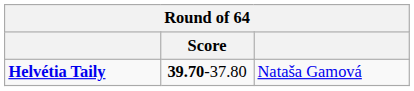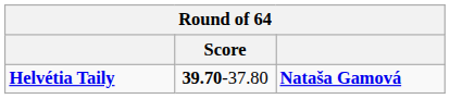Helvétia Taily | column 3: normal -> bold
